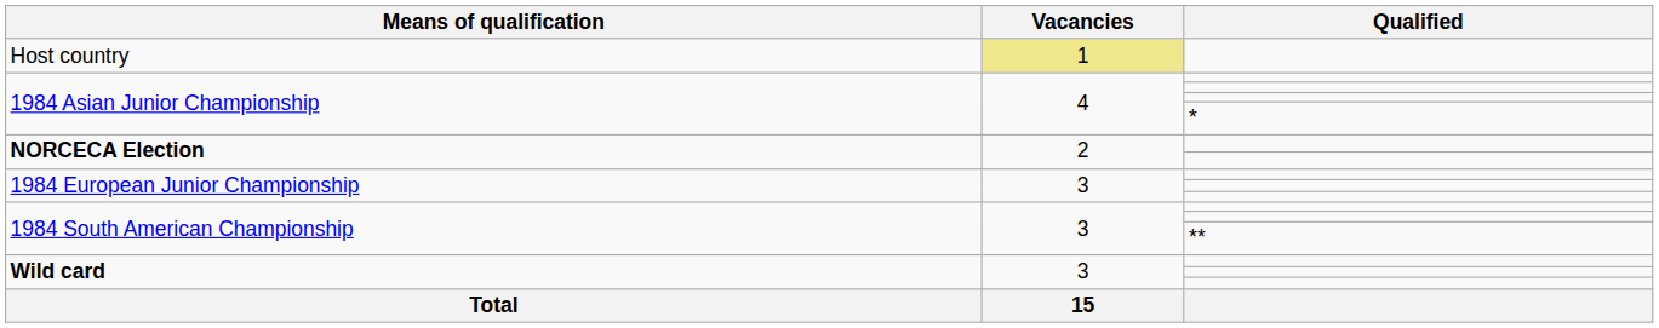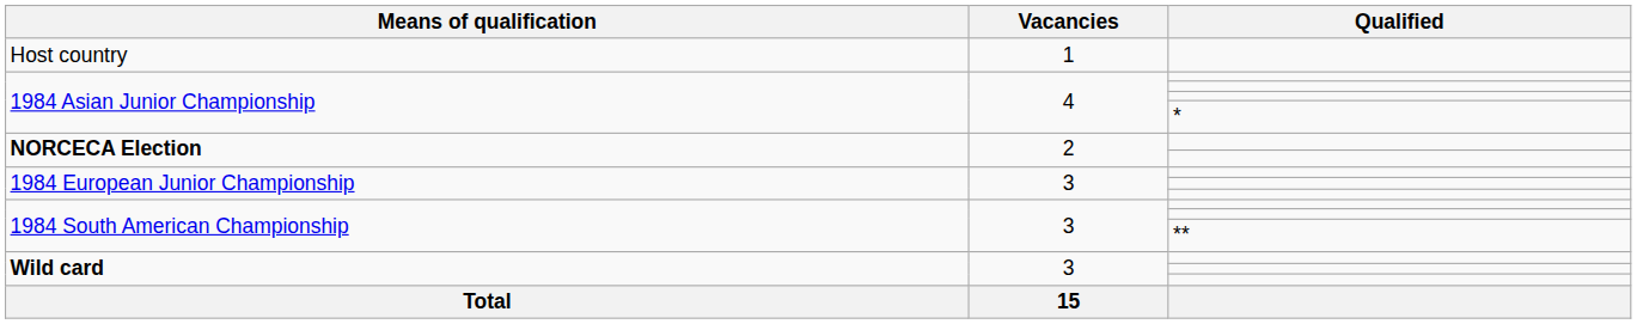Host country | Vacancies: khaki background -> no background
